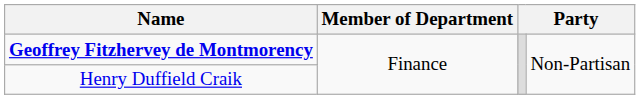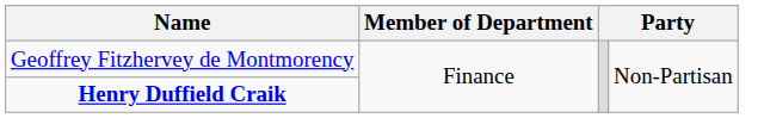Geoffrey Fitzhervey de Montmorency | Name: bold -> normal
Henry Duffield Craik | Name: normal -> bold
